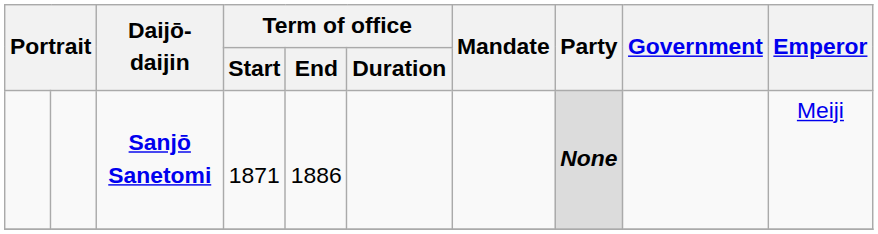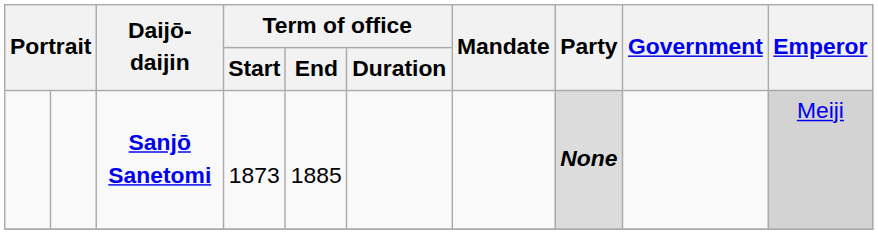Sanjō Sanetomi | Term of office / Start: 1871 -> 1873
Sanjō Sanetomi | Term of office / End: 1886 -> 1885
Sanjō Sanetomi | Emperor: no background -> lightgrey background
